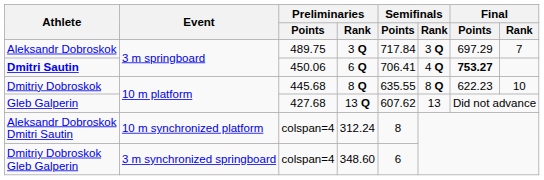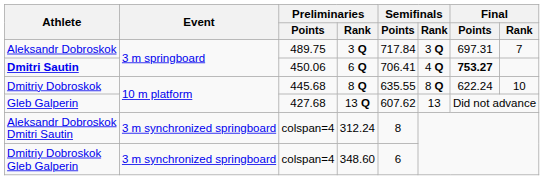Aleksandr Dobroskok | Final / Points: 697.29 -> 697.31
Dmitriy Dobroskok | Final / Points: 622.23 -> 622.24
Aleksandr Dobroskok Dmitri Sautin | Event: 10 m synchronized platform -> 3 m synchronized springboard
